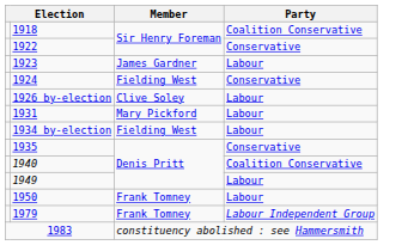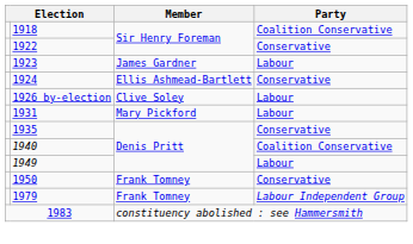1924 | Member: Fielding West -> Ellis Ashmead-Bartlett
- row: 1934 by-election | Fielding West | Labour
1950 | Party: Labour -> Conservative
